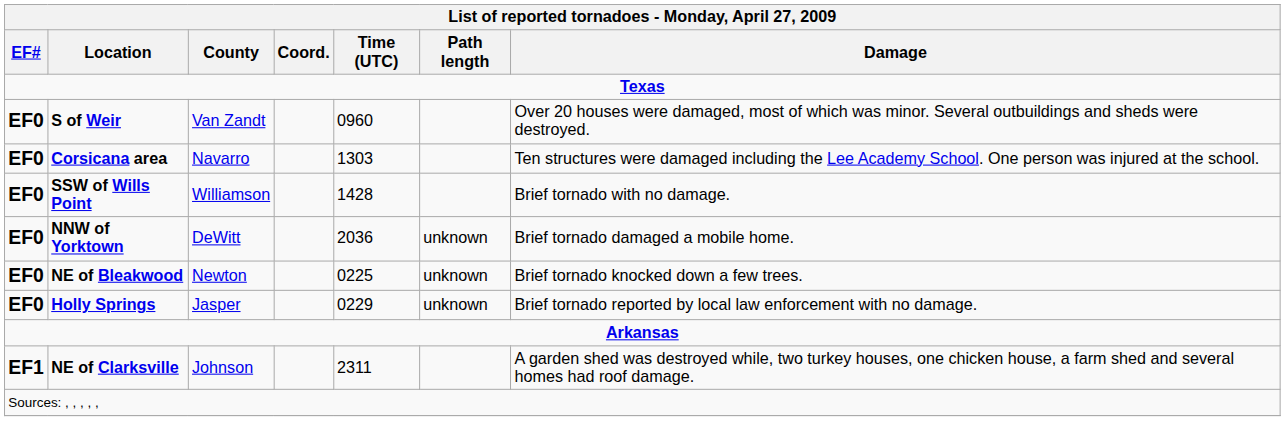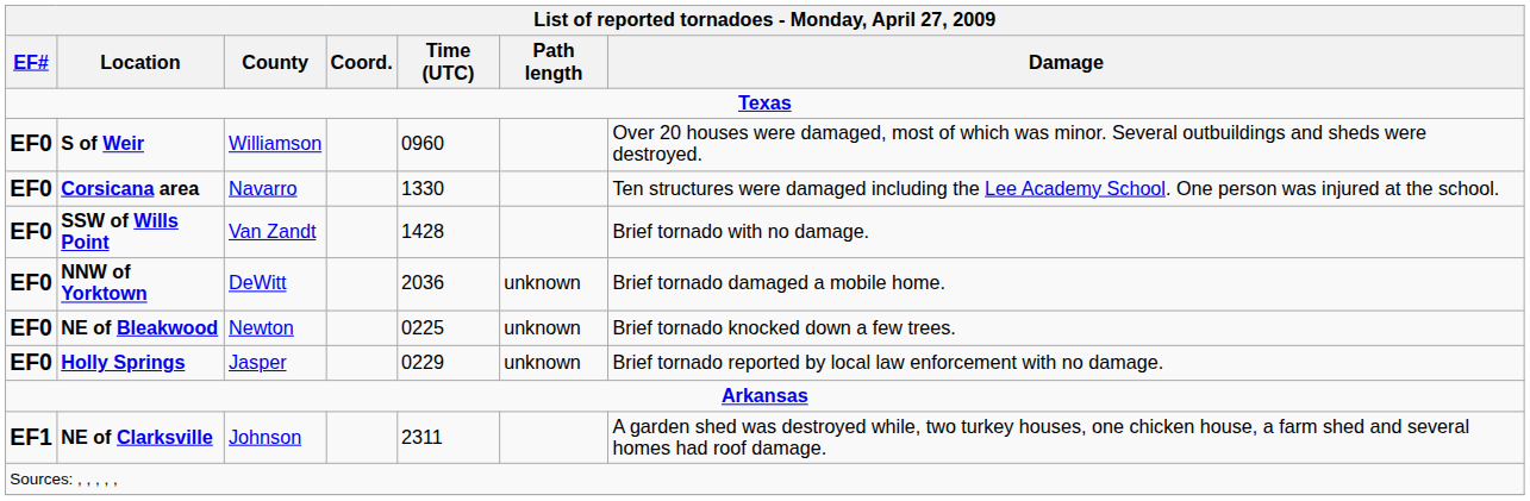S of Weir | County: Van Zandt -> Williamson
Corsicana area | Time (UTC): 1303 -> 1330
SSW of Wills Point | County: Williamson -> Van Zandt
